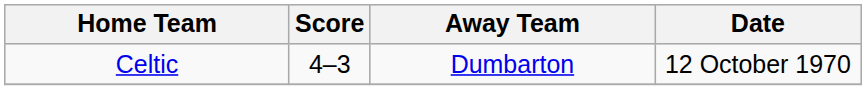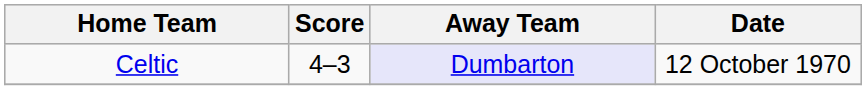Celtic | Away Team: no background -> lavender background
